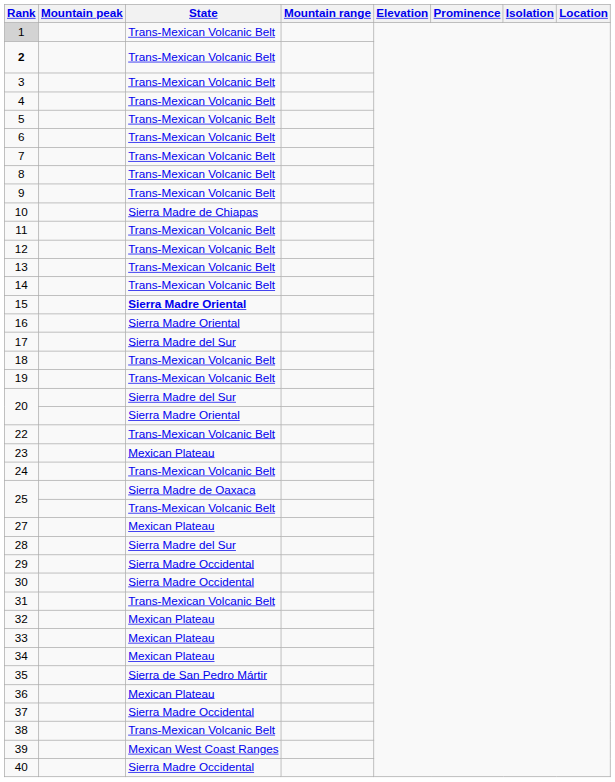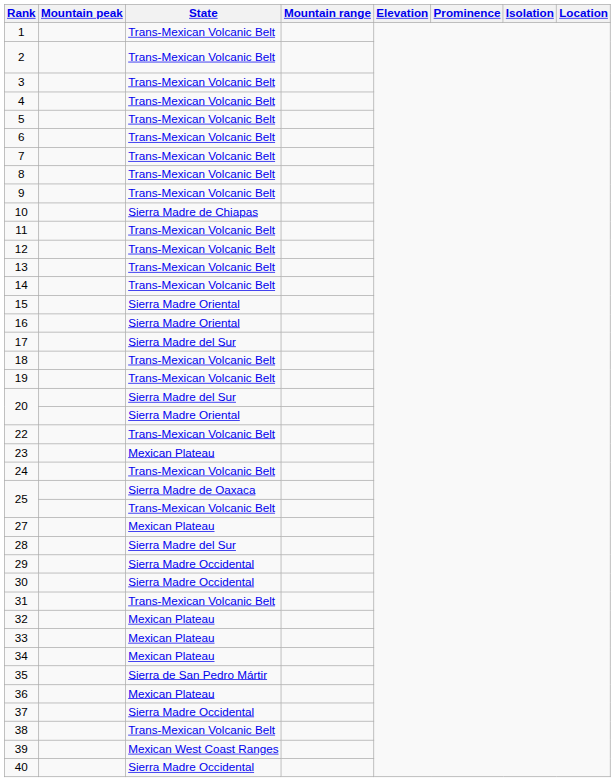1 | Rank: lightgrey background -> no background
2 | Rank: bold -> normal
15 | State: bold -> normal
